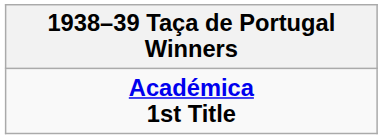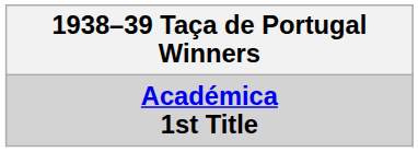row 2 | column 1: no background -> lightgrey background
